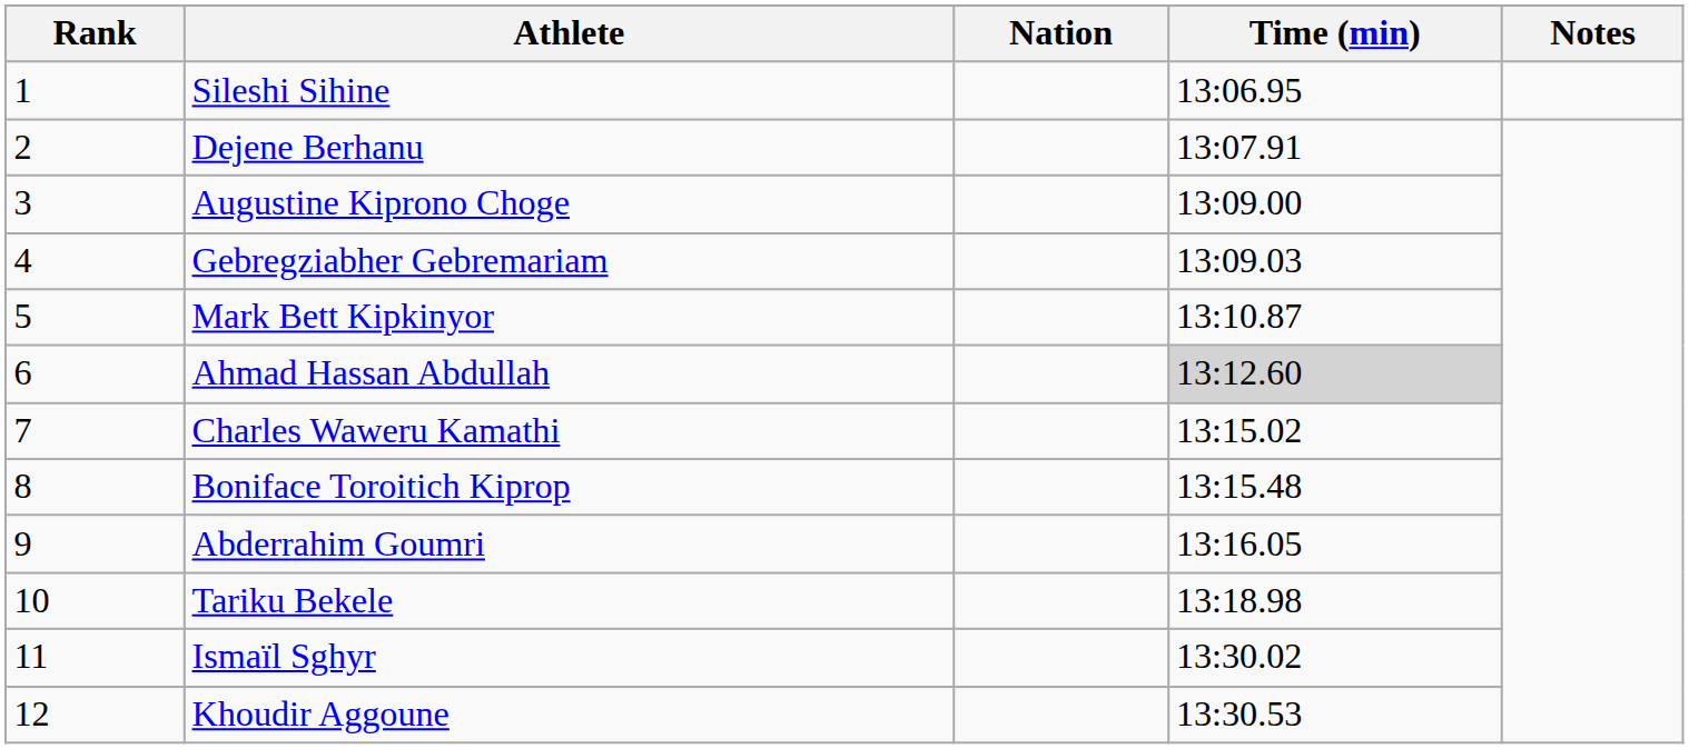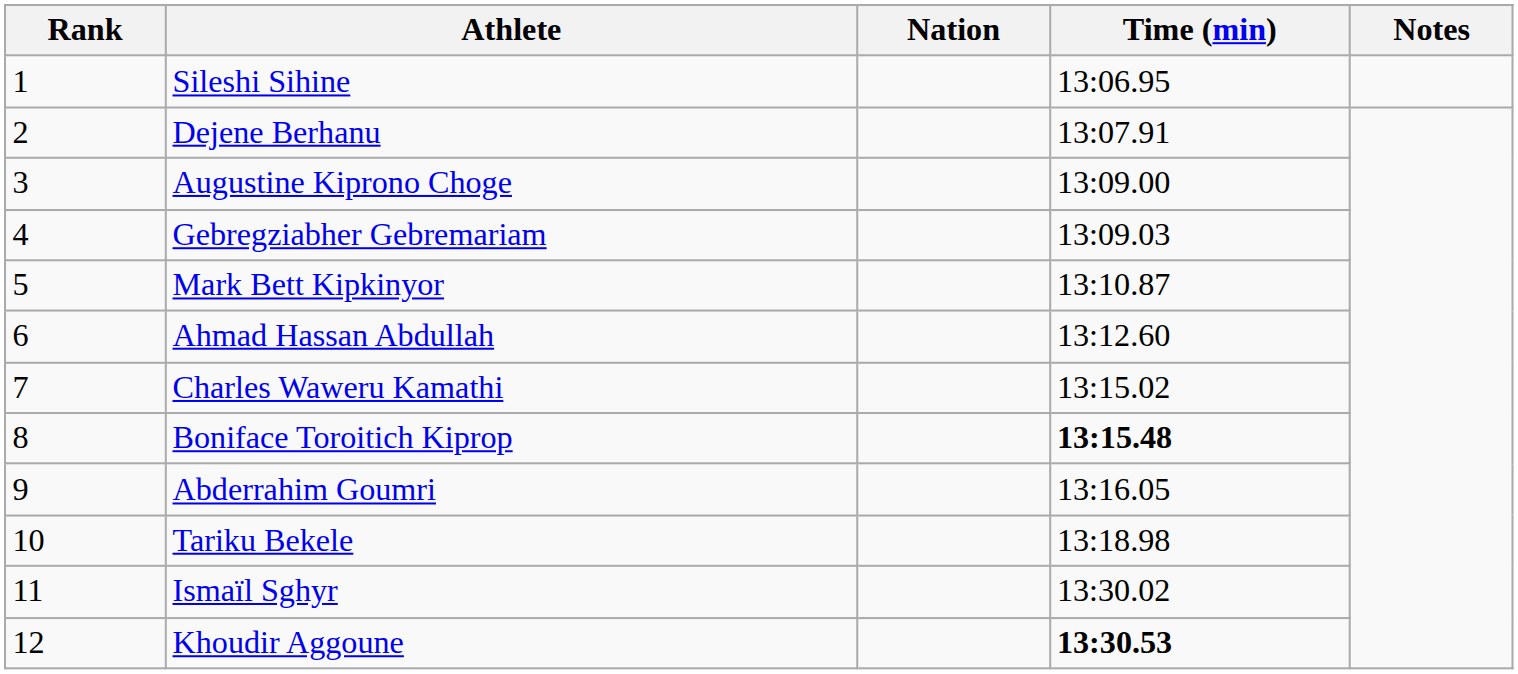Ahmad Hassan Abdullah | Time (min): lightgrey background -> no background
Boniface Toroitich Kiprop | Time (min): normal -> bold
Khoudir Aggoune | Time (min): normal -> bold
